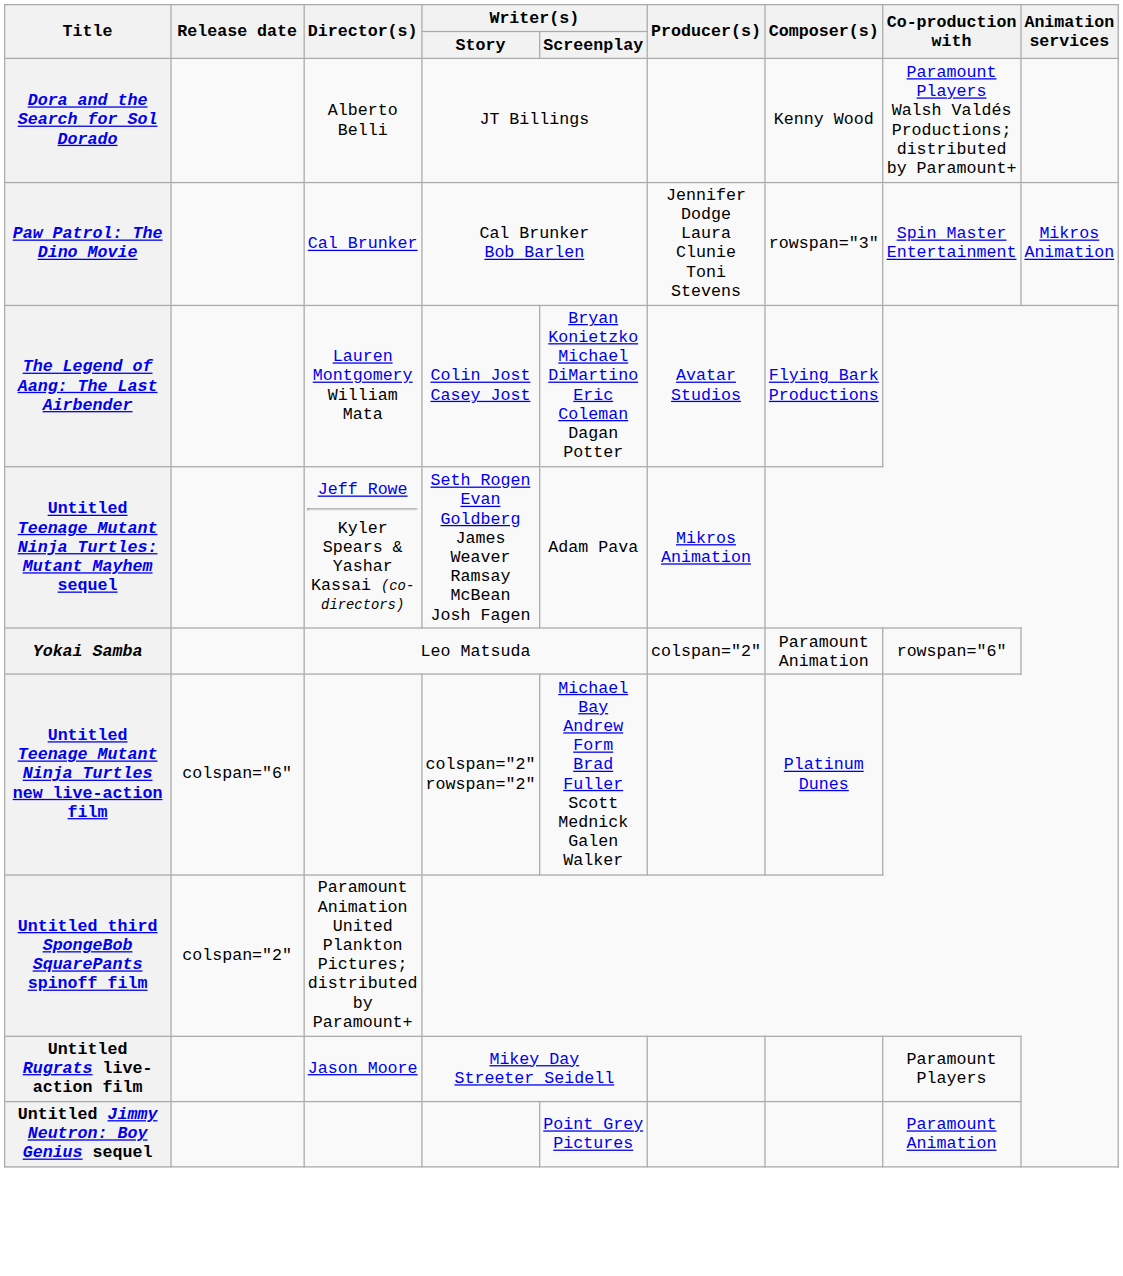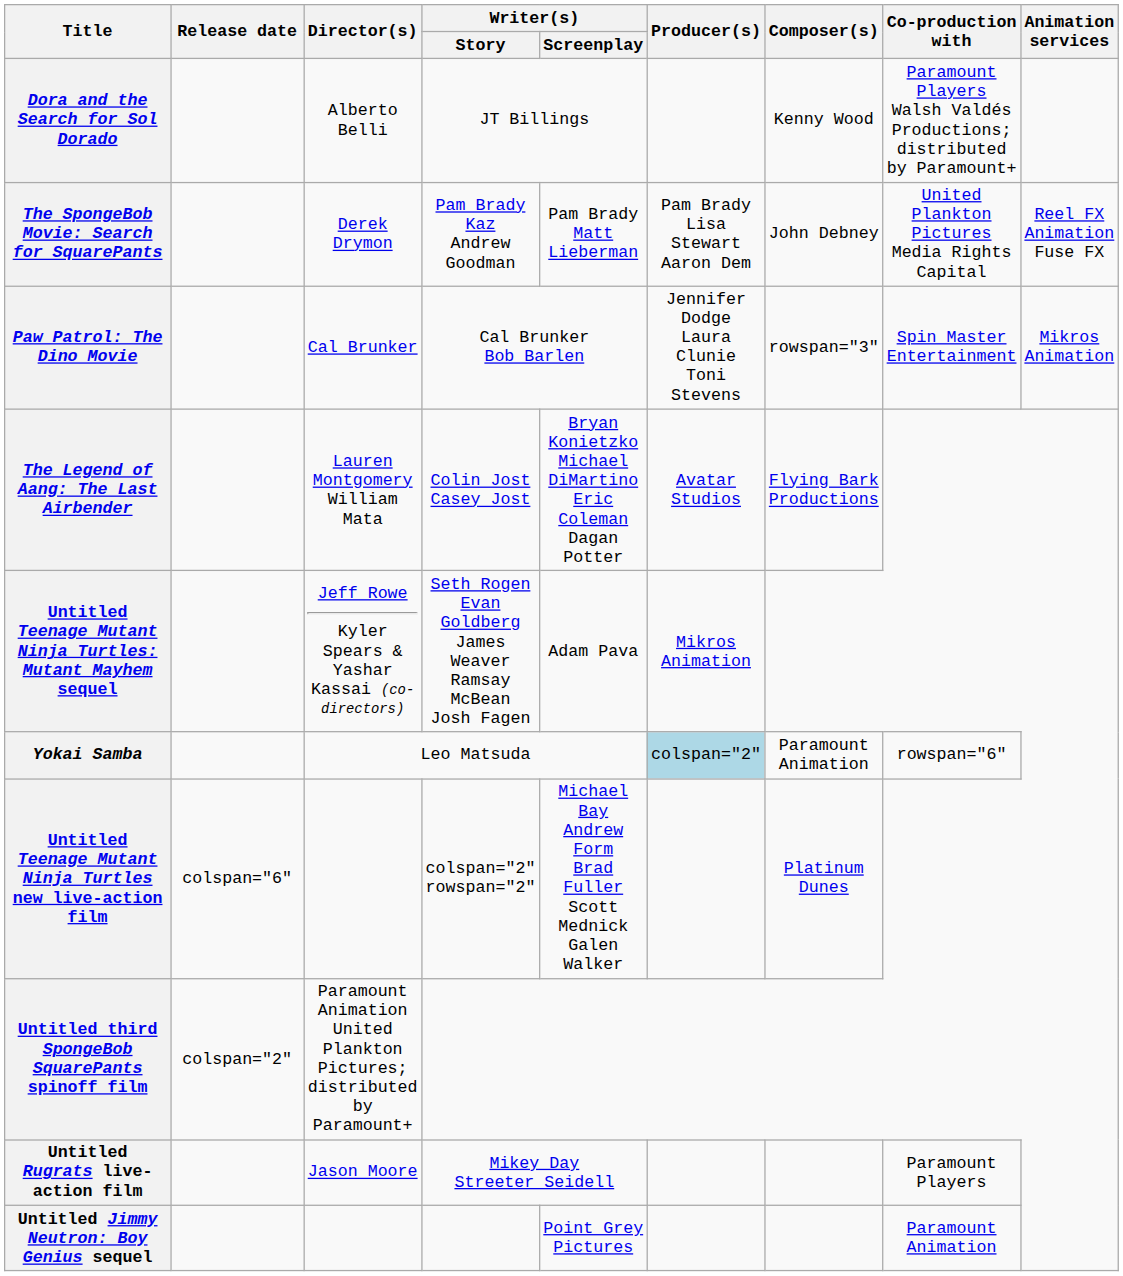+ row: The SpongeBob Movie: Search for SquarePants | Derek Drymon | Pam Brady Kaz Andrew Goodman | Pam Brady Matt Lieberman | Pam Brady Lisa Stewart Aaron Dem | John Debney | United Plankton Pictures Media Rights Capital | Reel FX Animation Fuse FX
Yokai Samba | Producer(s): no background -> lightblue background
